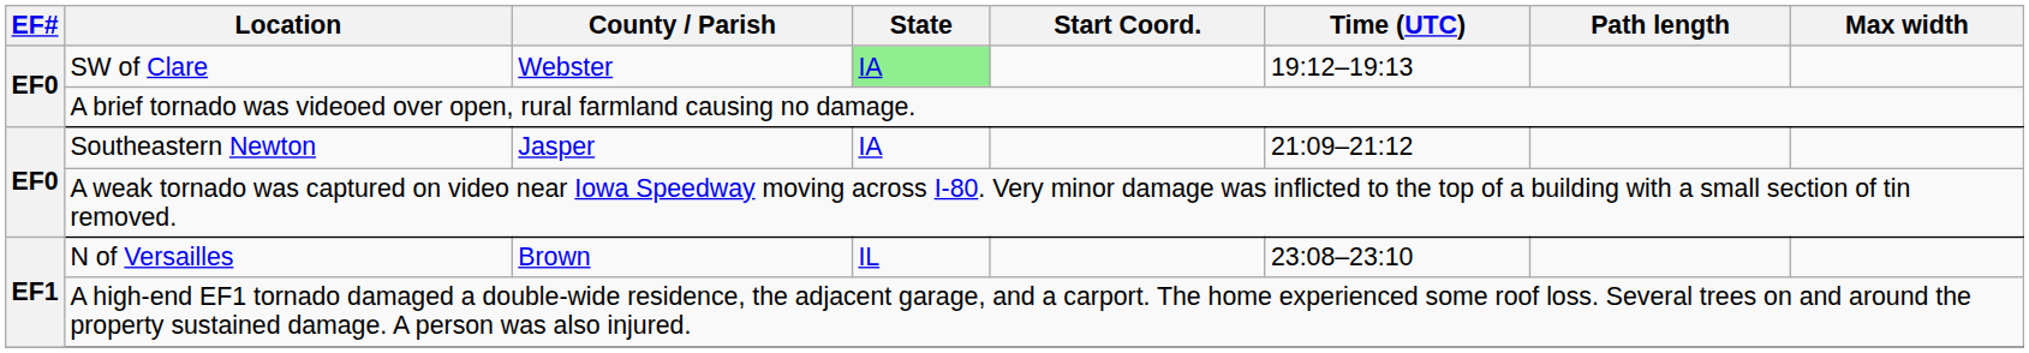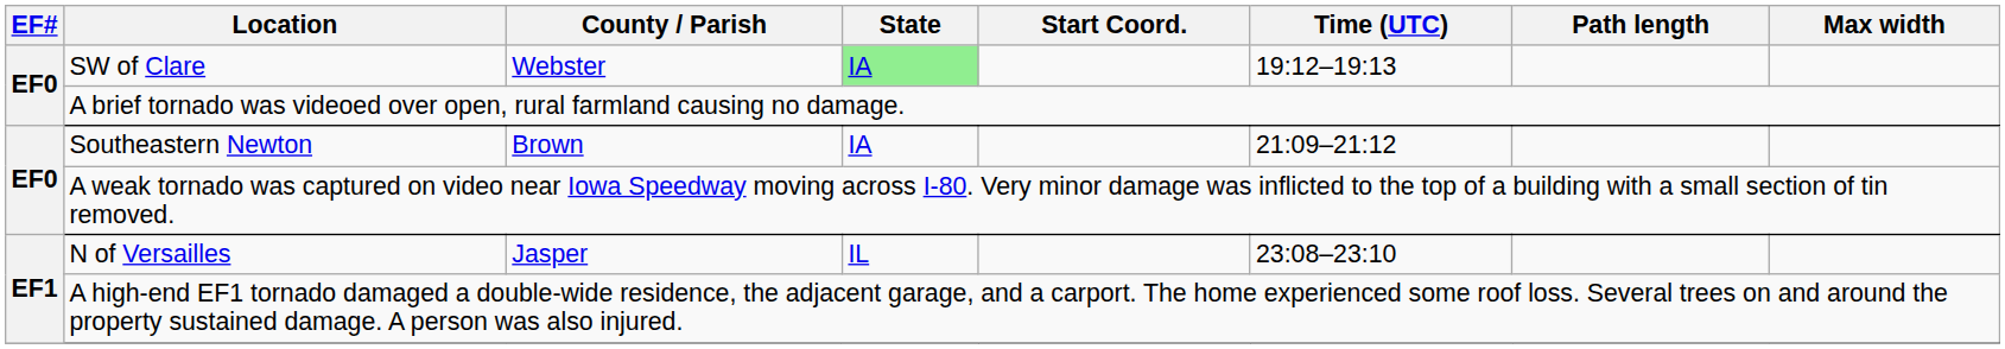Southeastern Newton | County / Parish: Jasper -> Brown
N of Versailles | County / Parish: Brown -> Jasper
